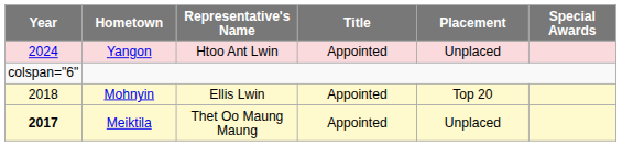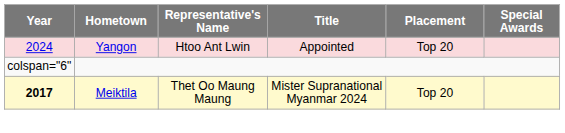Yangon | Placement: Unplaced -> Top 20
- row: 2018 | Mohnyin | Ellis Lwin | Appointed | Top 20
Meiktila | Title: Appointed -> Mister Supranational Myanmar 2024
Meiktila | Placement: Unplaced -> Top 20
